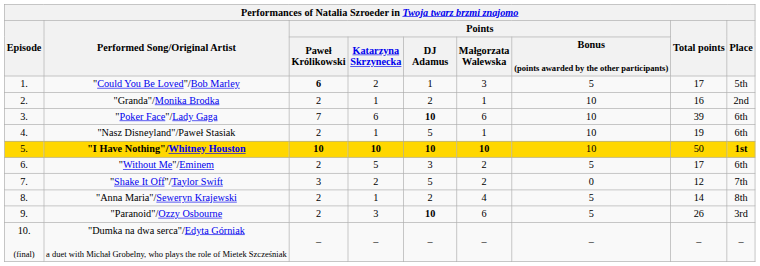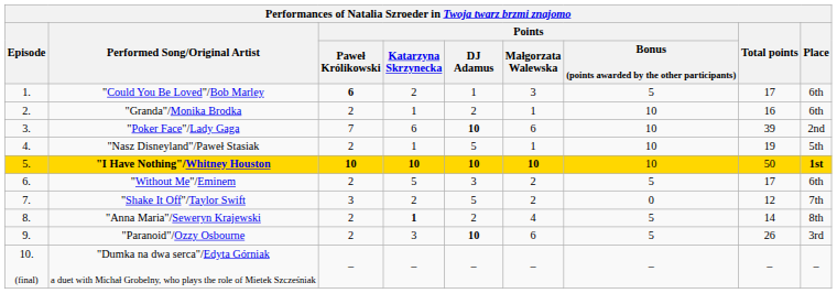"Could You Be Loved"/Bob Marley | Place: 5th -> 6th
"Granda"/Monika Brodka | Place: 2nd -> 6th
"Poker Face"/Lady Gaga | Place: 6th -> 2nd
"Nasz Disneyland"/Paweł Stasiak | Place: 6th -> 5th
"Anna Maria"/Seweryn Krajewski | Points / Katarzyna Skrzynecka: normal -> bold
